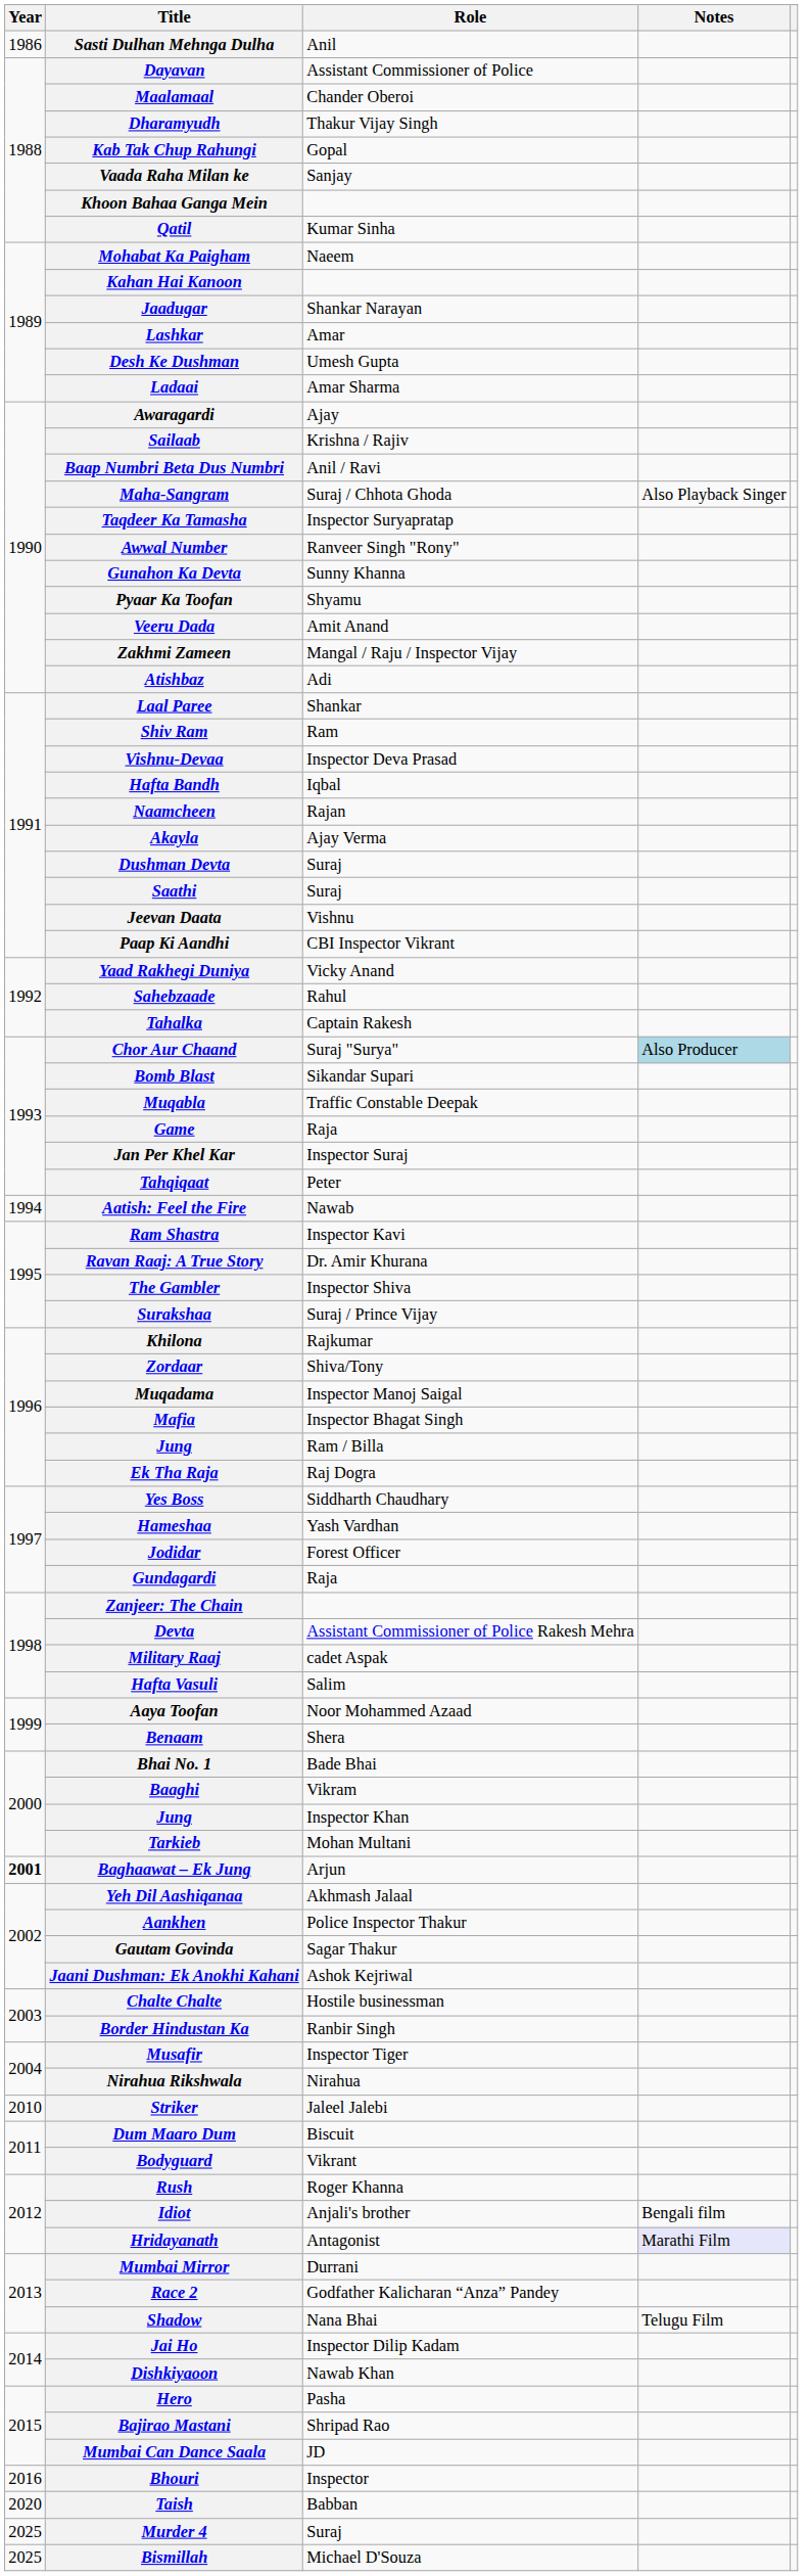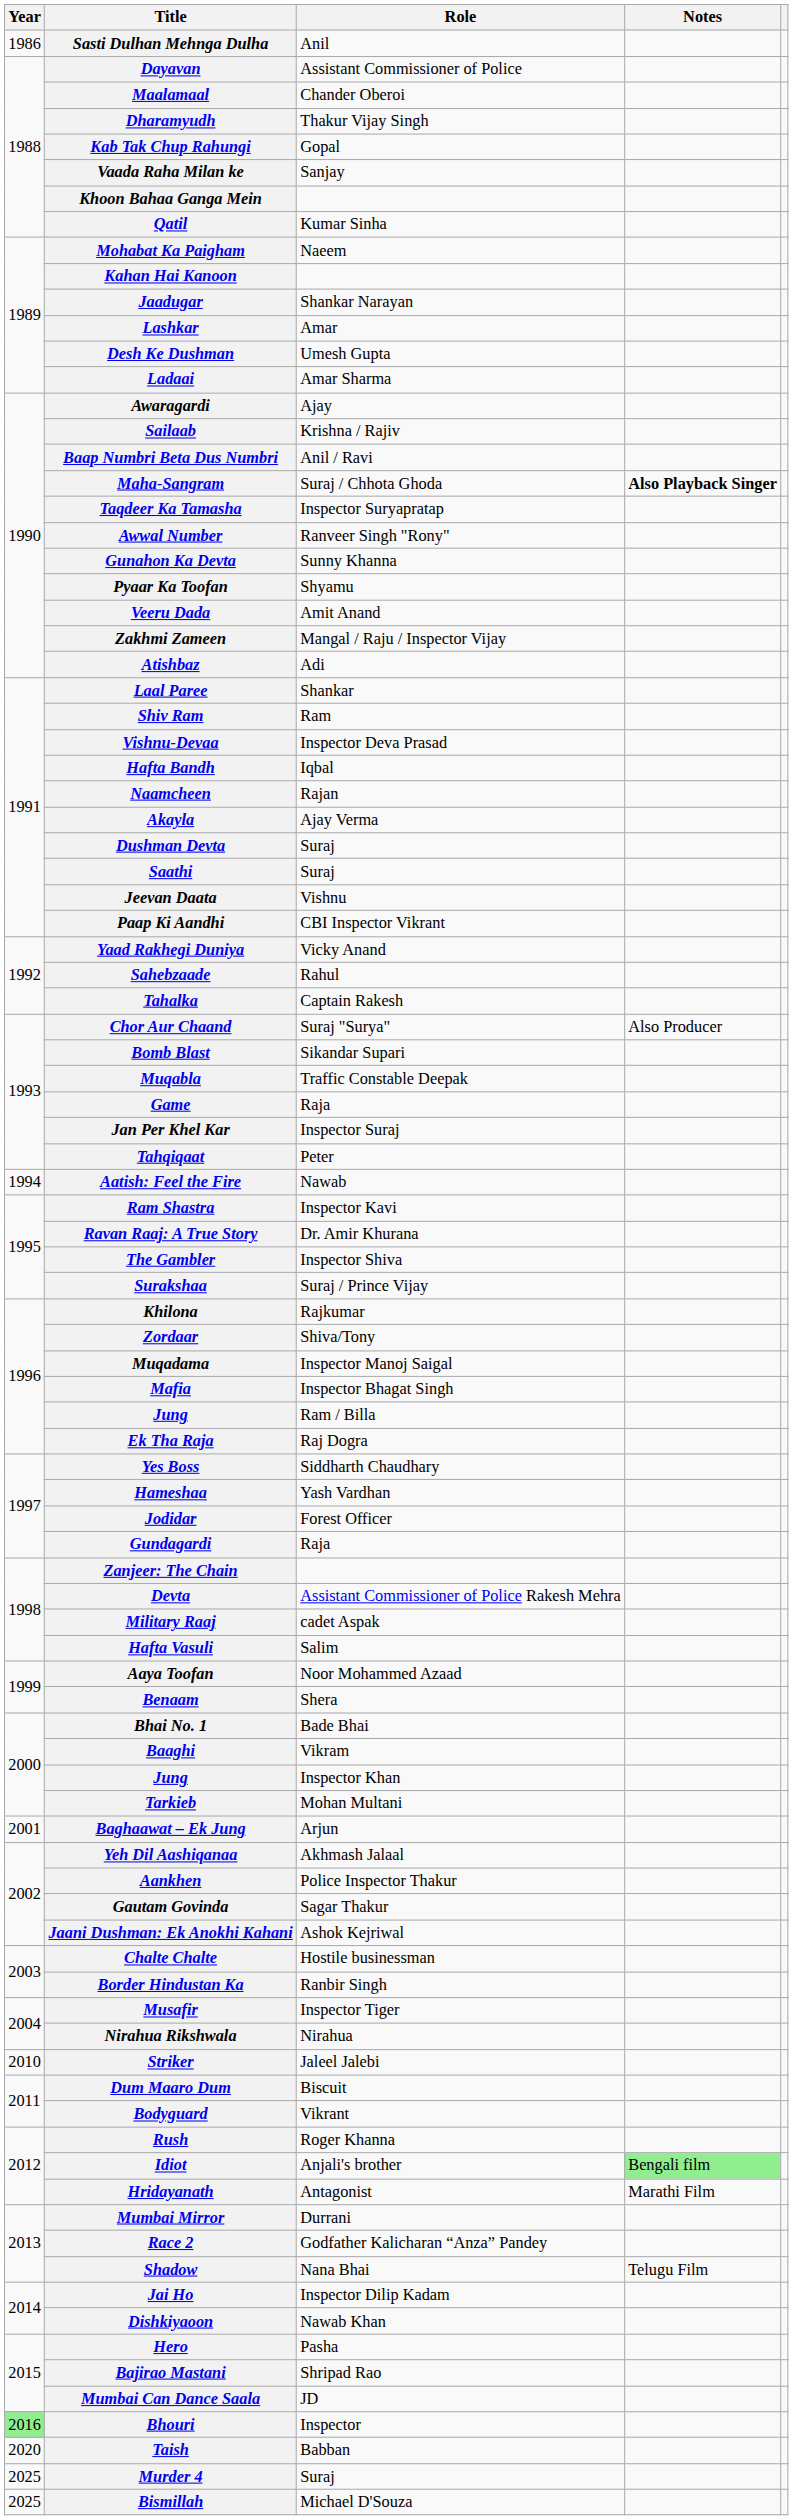Maha-Sangram | Notes: normal -> bold
Chor Aur Chaand | Notes: lightblue background -> no background
Baghaawat – Ek Jung | Year: bold -> normal
Idiot | Notes: no background -> lightgreen background
Hridayanath | Notes: lavender background -> no background
Bhouri | Year: no background -> lightgreen background
